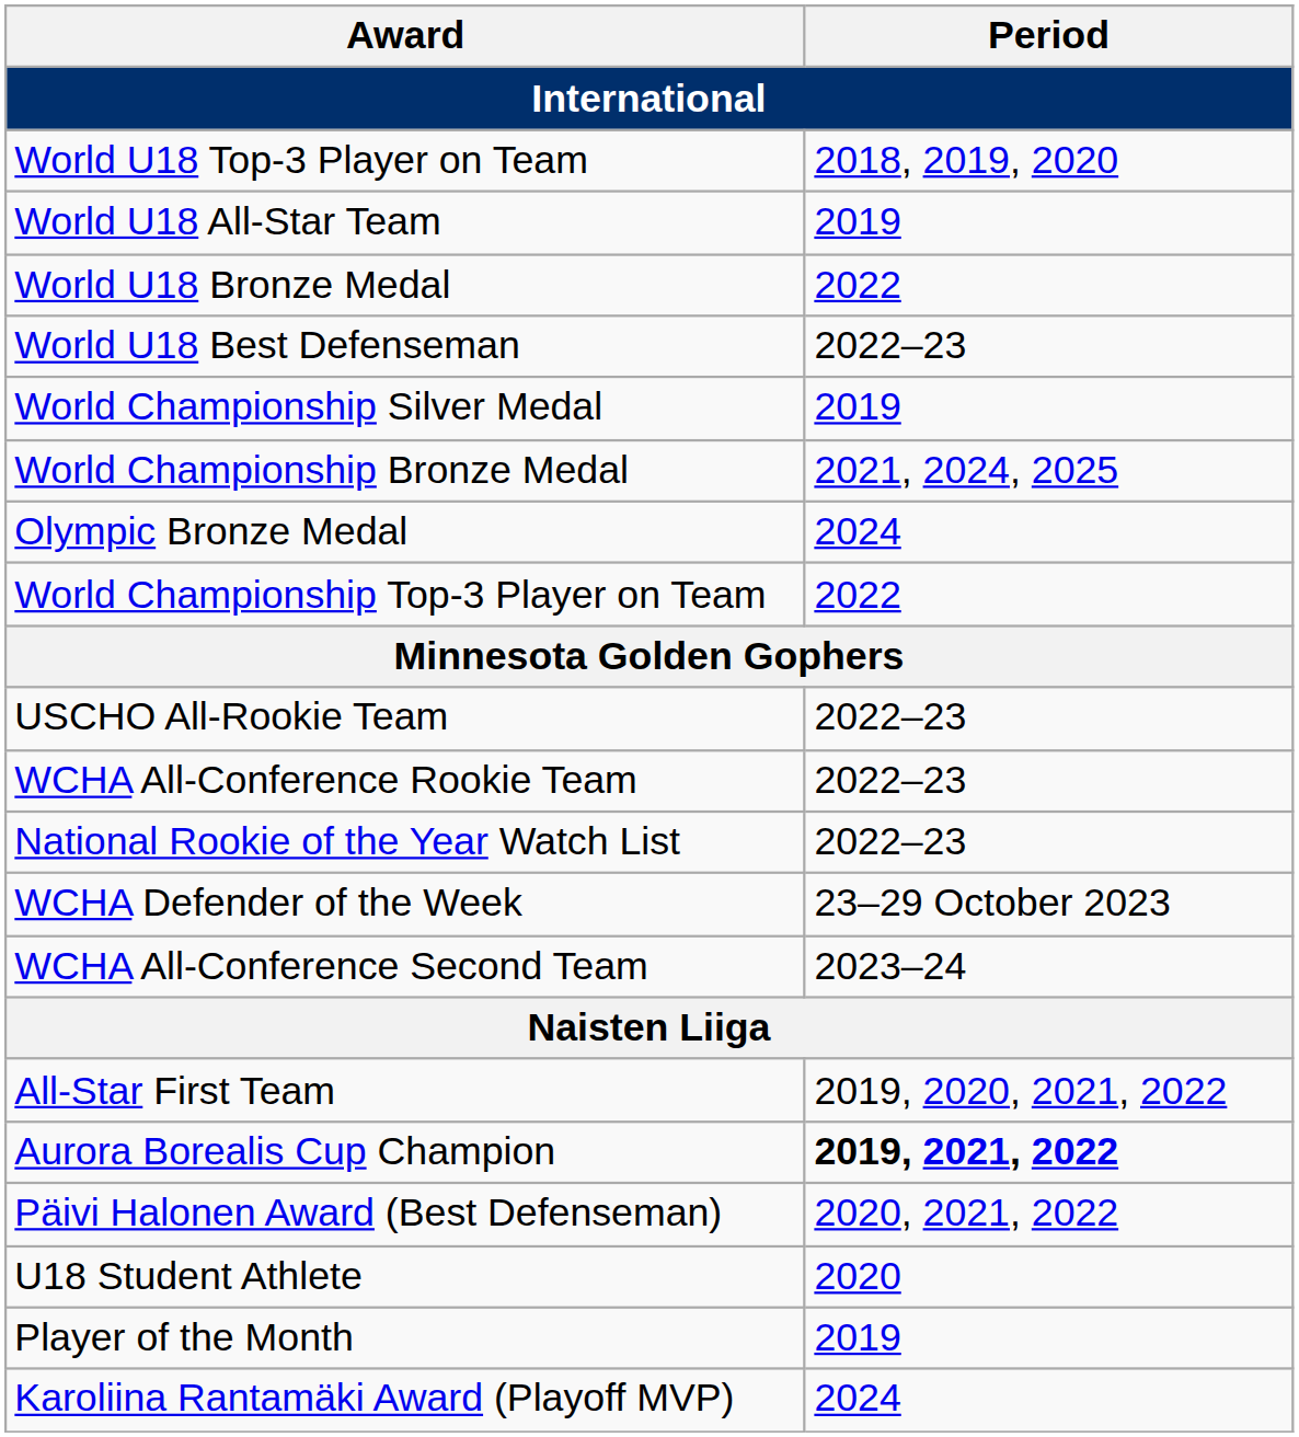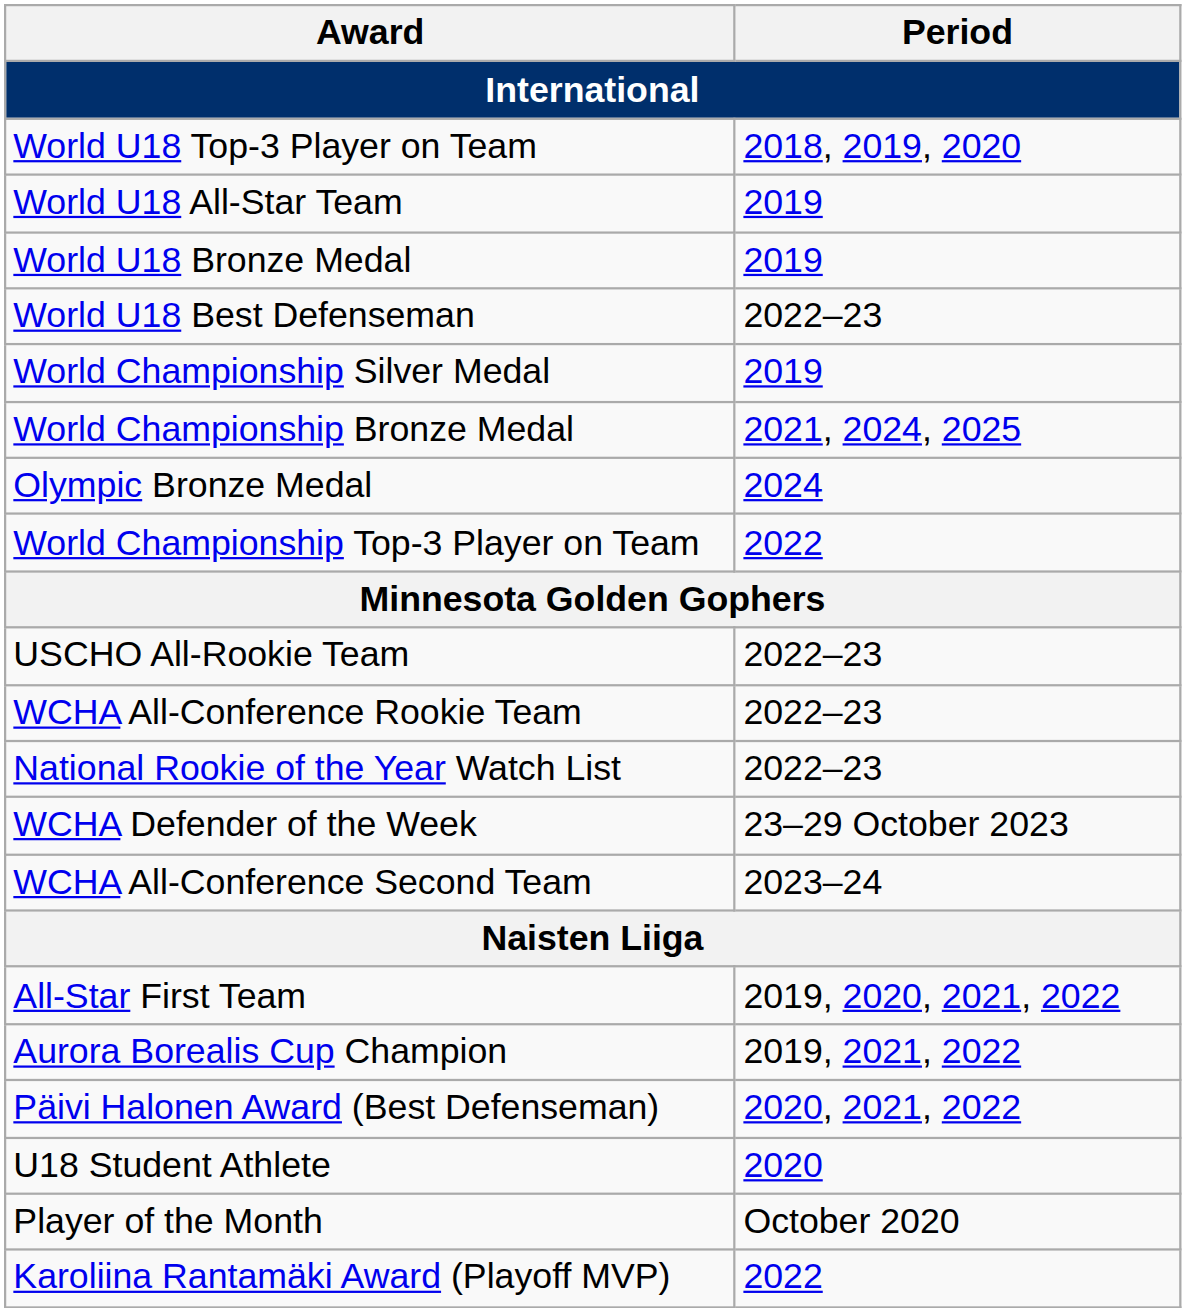World U18 Bronze Medal | Period: 2022 -> 2019
Aurora Borealis Cup Champion | Period: bold -> normal
Player of the Month | Period: 2019 -> October 2020
Karoliina Rantamäki Award (Playoff MVP) | Period: 2024 -> 2022
